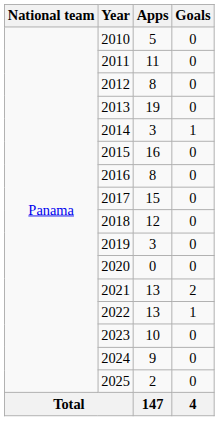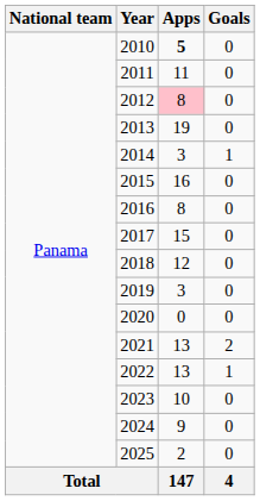2010 | Apps: normal -> bold
2012 | Apps: no background -> pink background
